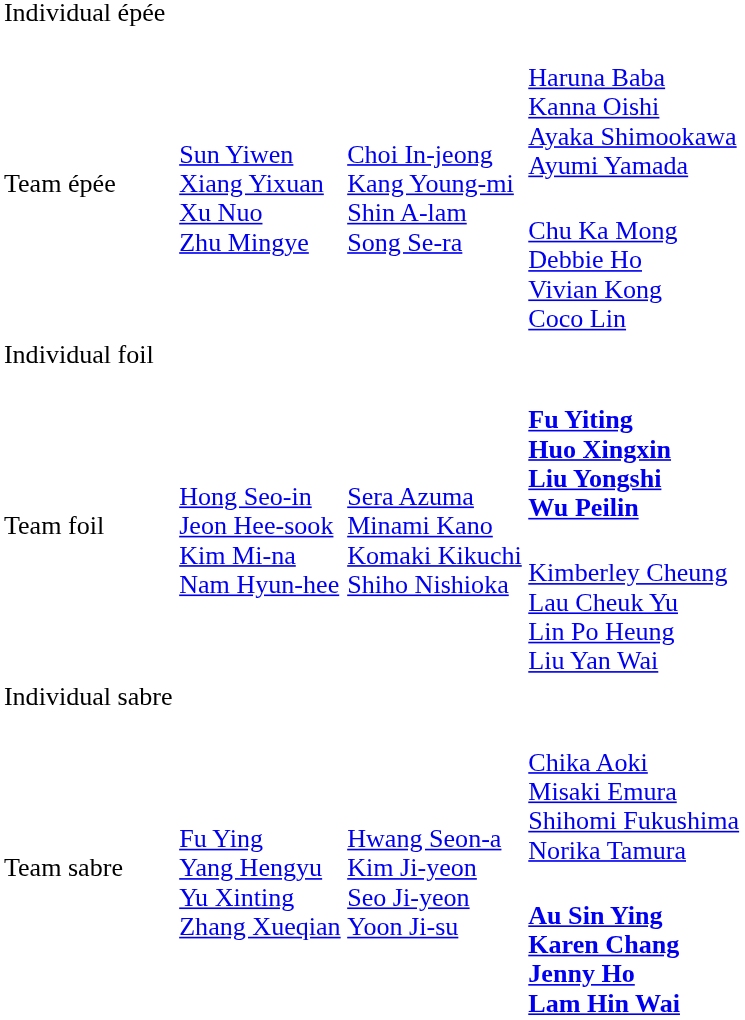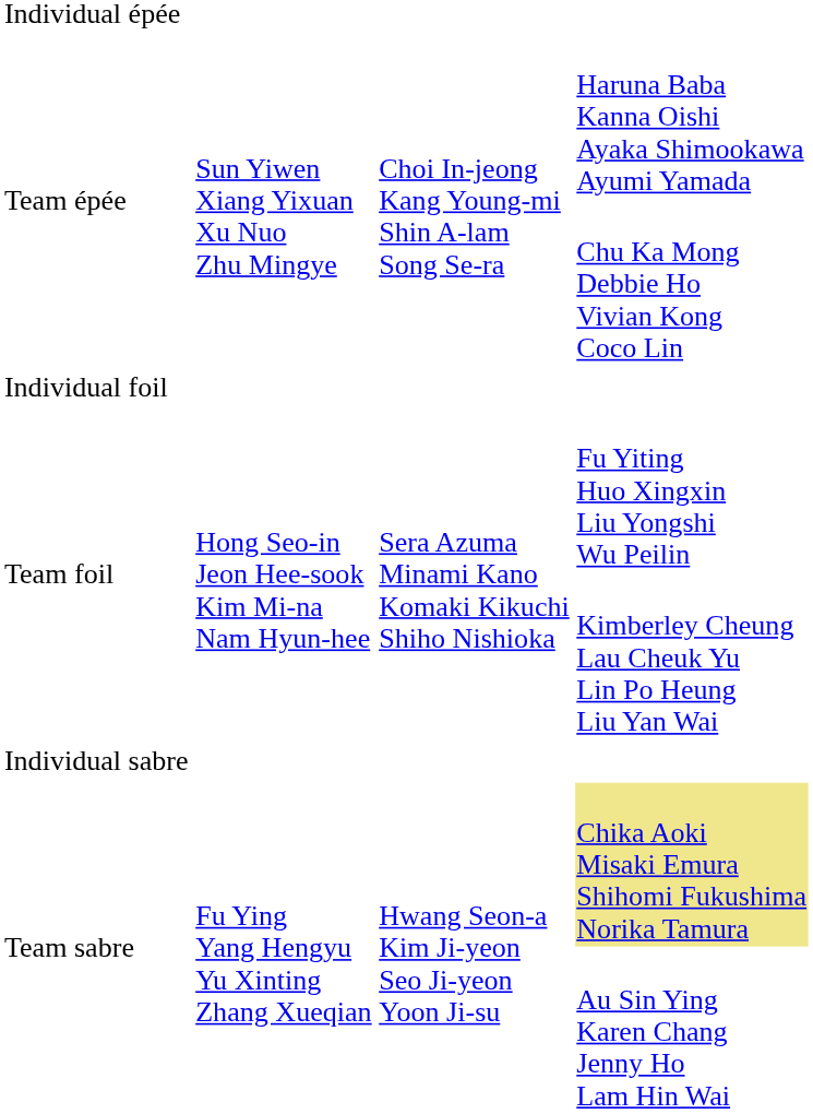Fu Yiting Huo Xingxin Liu Yongshi Wu Peilin | column 4: bold -> normal
Chika Aoki Misaki Emura Shihomi Fukushima Norika Tamura | column 4: no background -> khaki background
Au Sin Ying Karen Chang Jenny Ho Lam Hin Wai | column 4: bold -> normal
